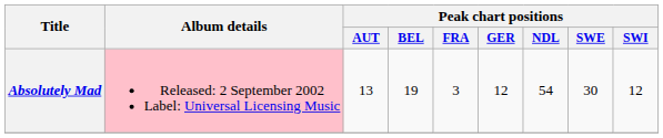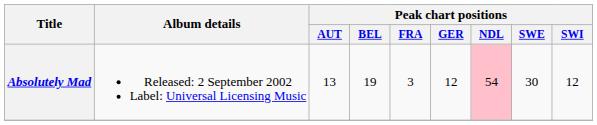Absolutely Mad | Album details: pink background -> no background
Absolutely Mad | Peak chart positions / NDL: no background -> pink background
